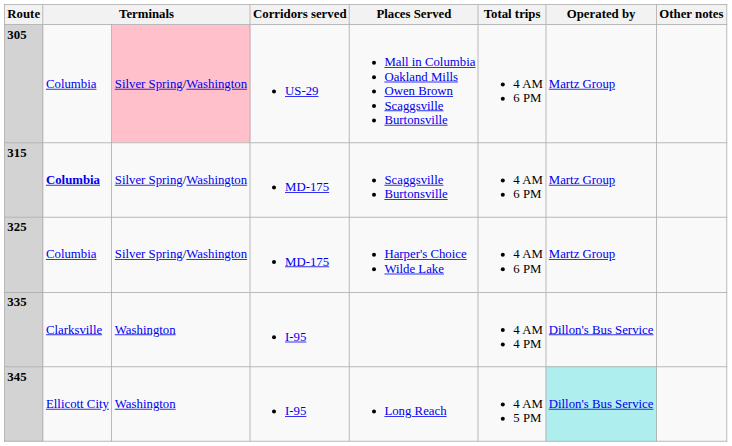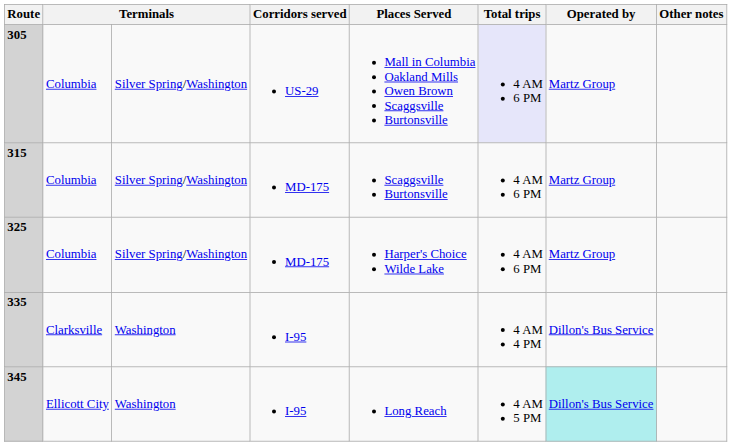305 | column 3: pink background -> no background
305 | Total trips: no background -> lavender background
315 | column 2: bold -> normal
